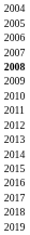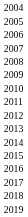2008 | column 1: bold -> normal
